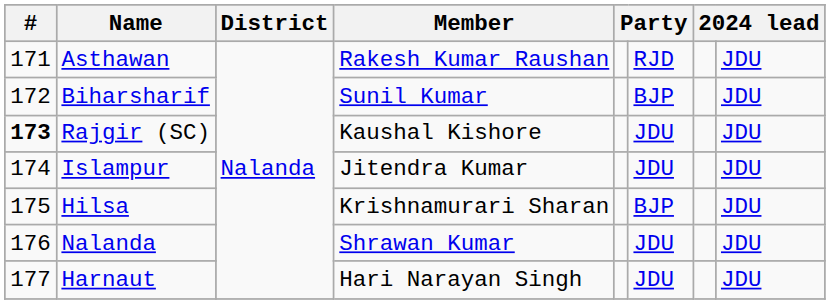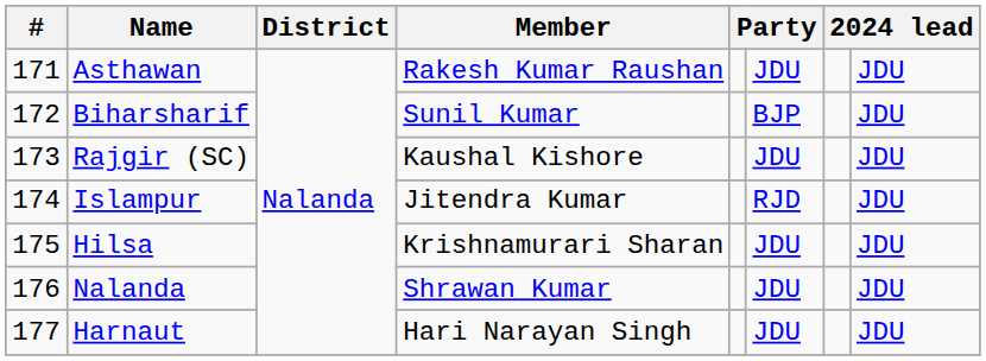Asthawan | column 6: RJD -> JDU
Rajgir (SC) | #: bold -> normal
Islampur | column 6: JDU -> RJD
Hilsa | column 6: BJP -> JDU
